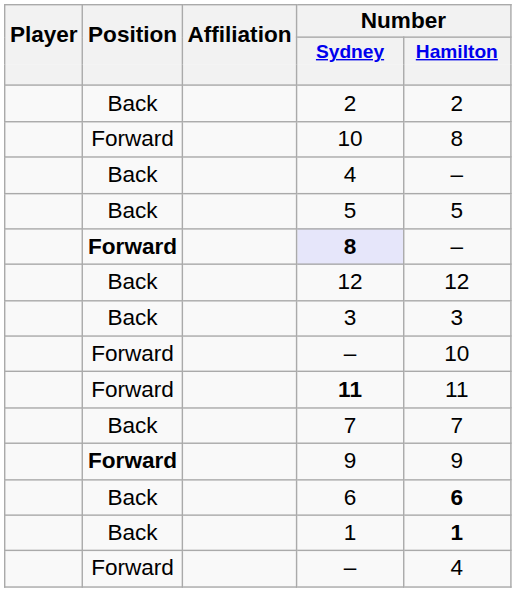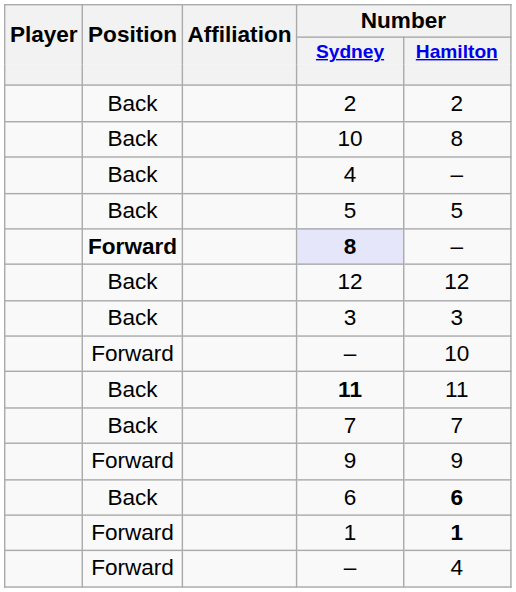row 5 | Position: Forward -> Back
row 12 | Position: Forward -> Back
row 14 | Position: bold -> normal
row 16 | Position: Back -> Forward
